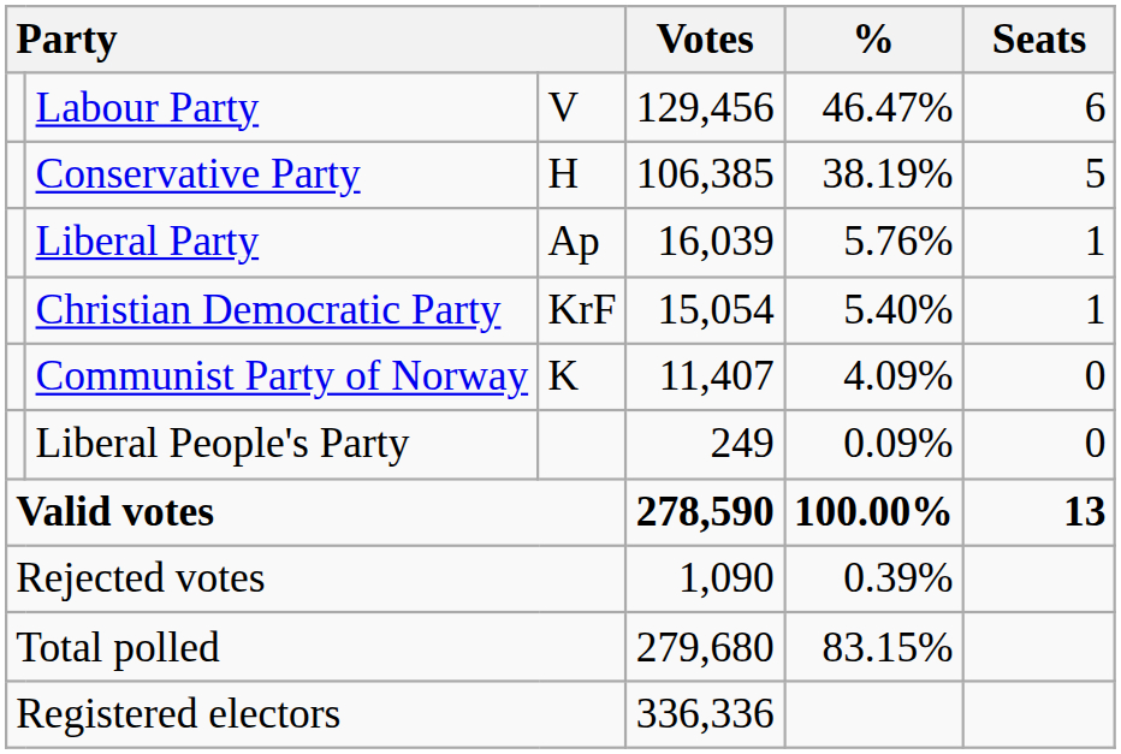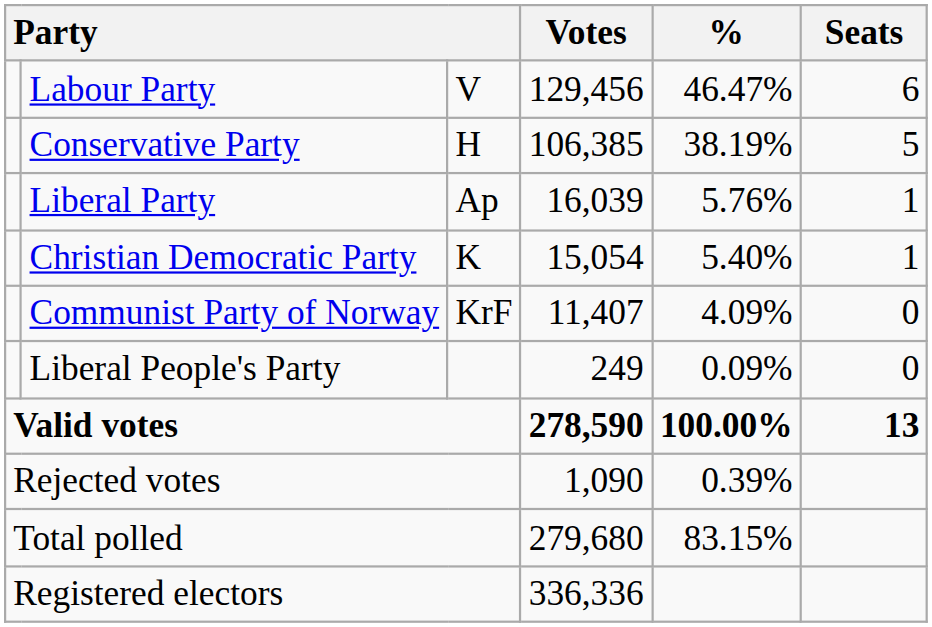Christian Democratic Party | column 3: KrF -> K
Communist Party of Norway | column 3: K -> KrF
